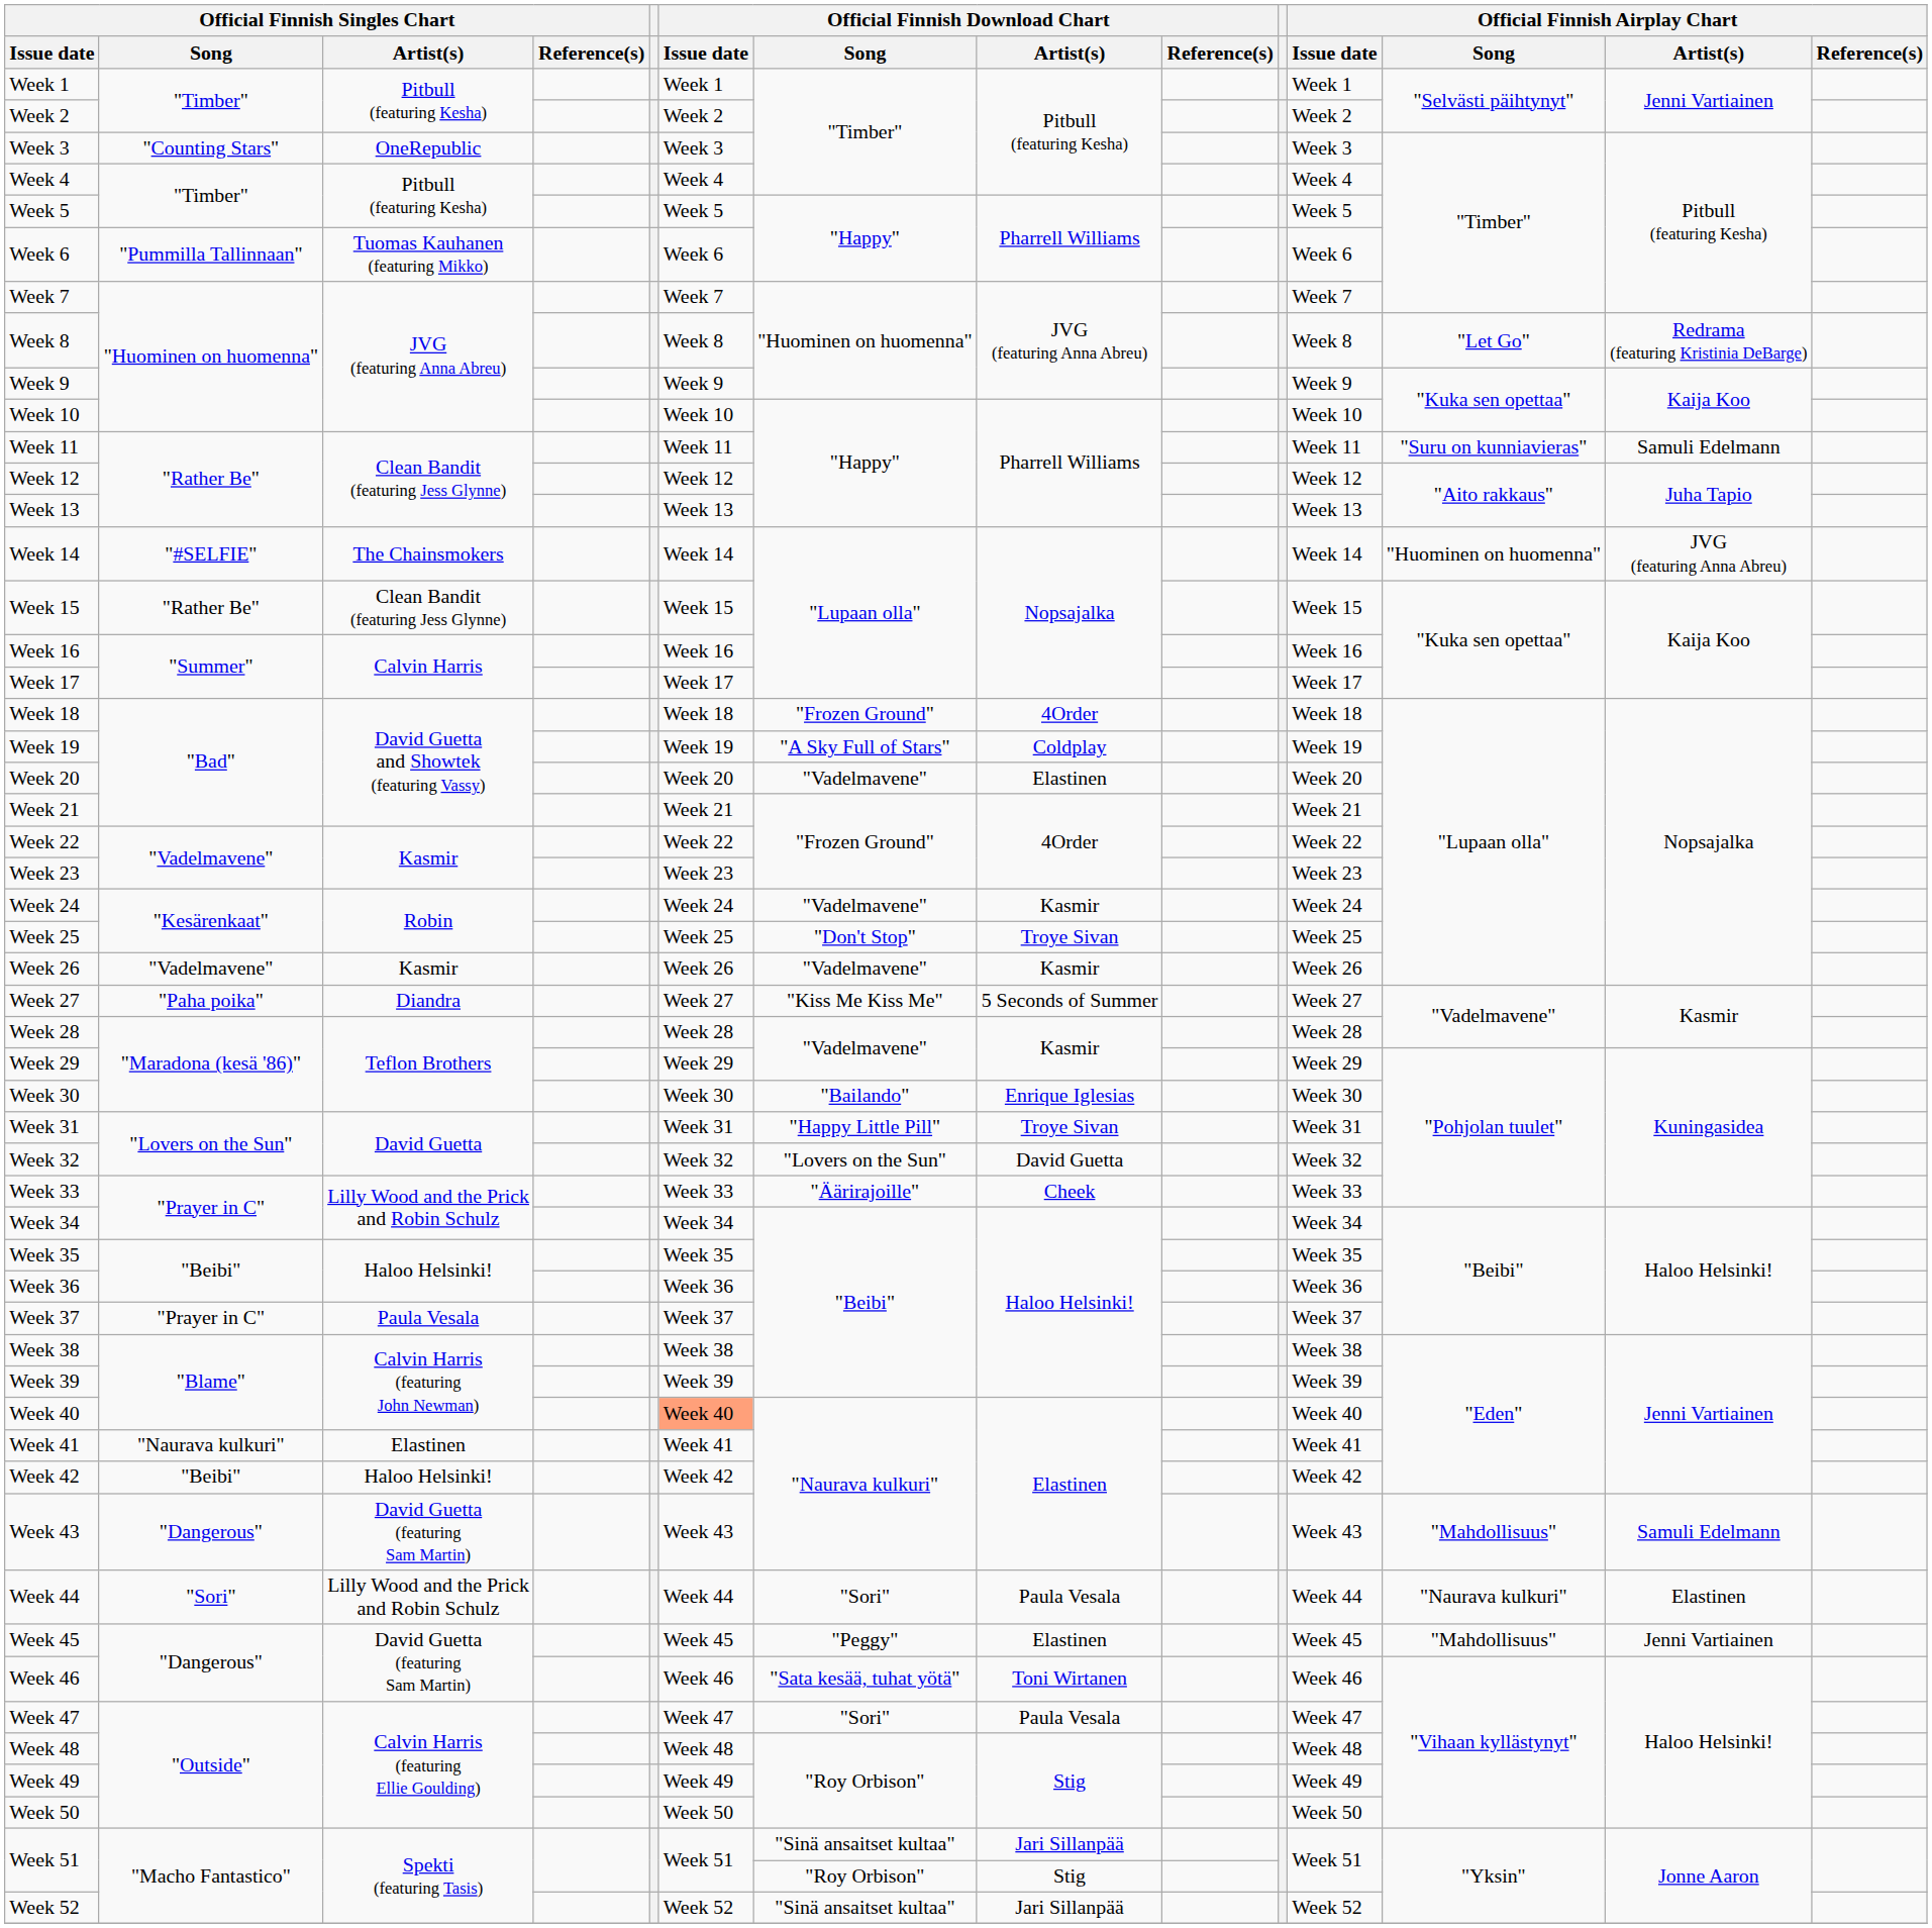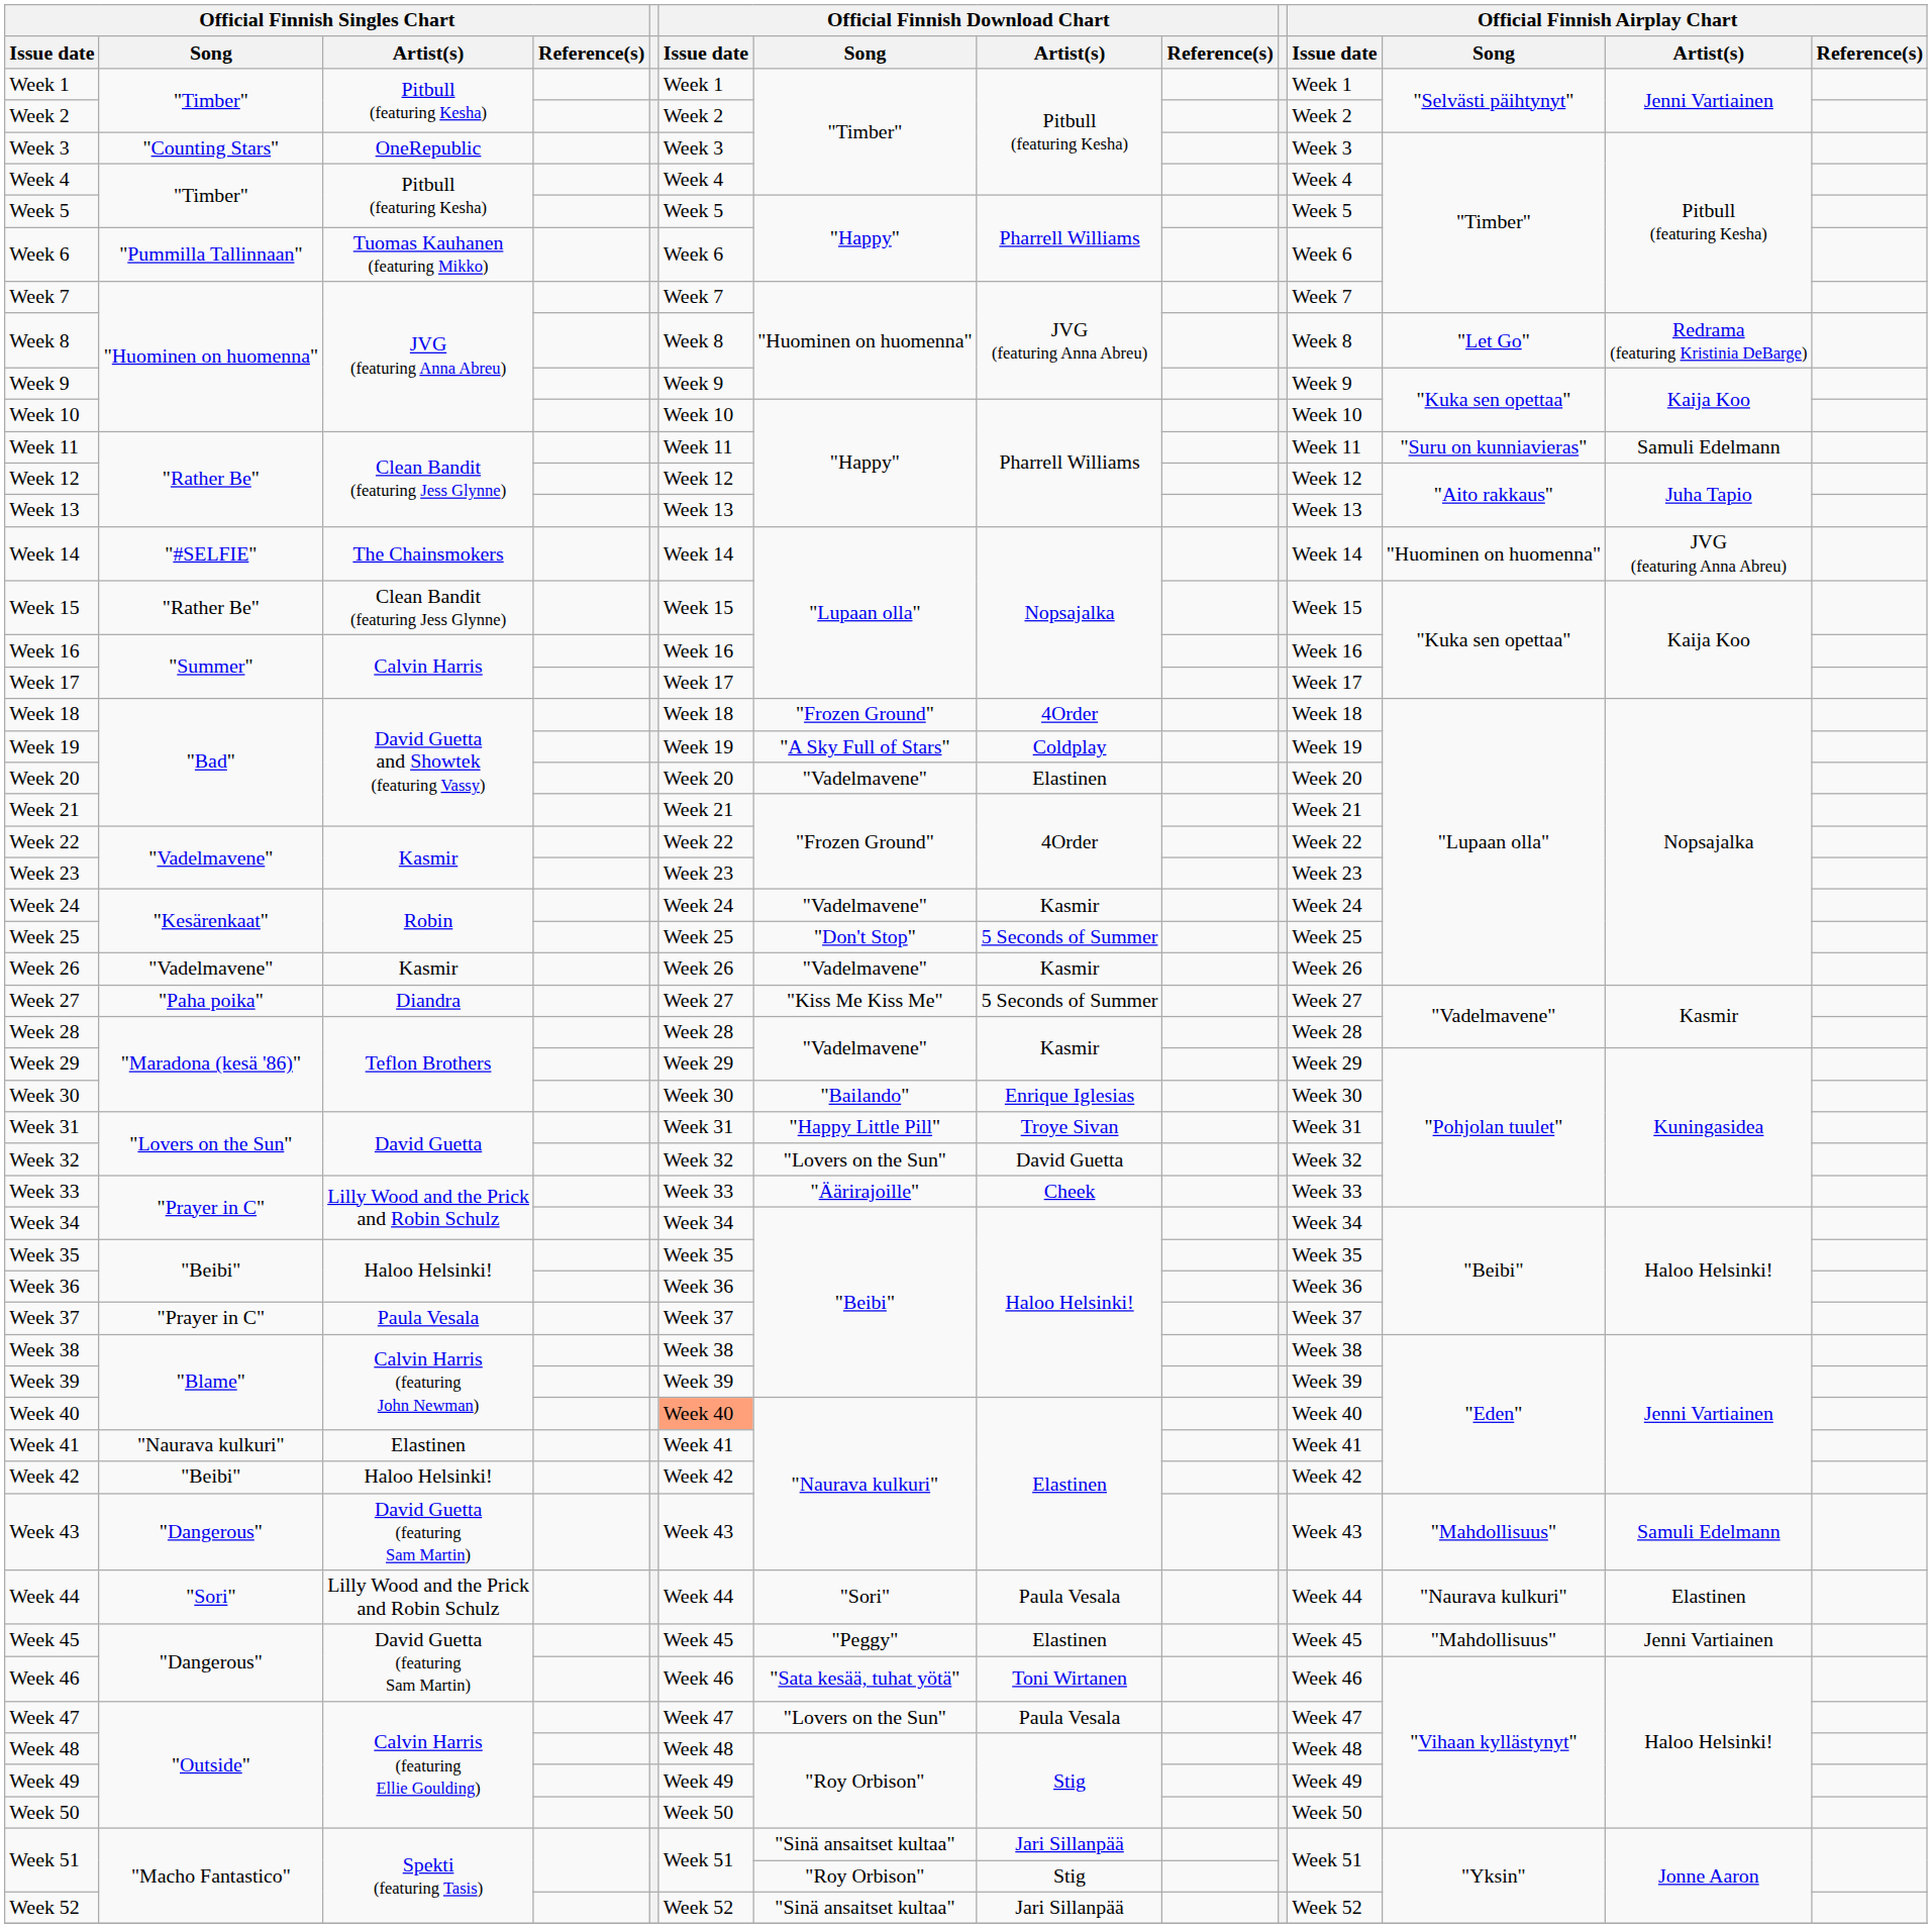row 27 | Official Finnish Download Chart / Artist(s): Troye Sivan -> 5 Seconds of Summer
row 49 | Official Finnish Download Chart / Song: "Sori" -> "Lovers on the Sun"
